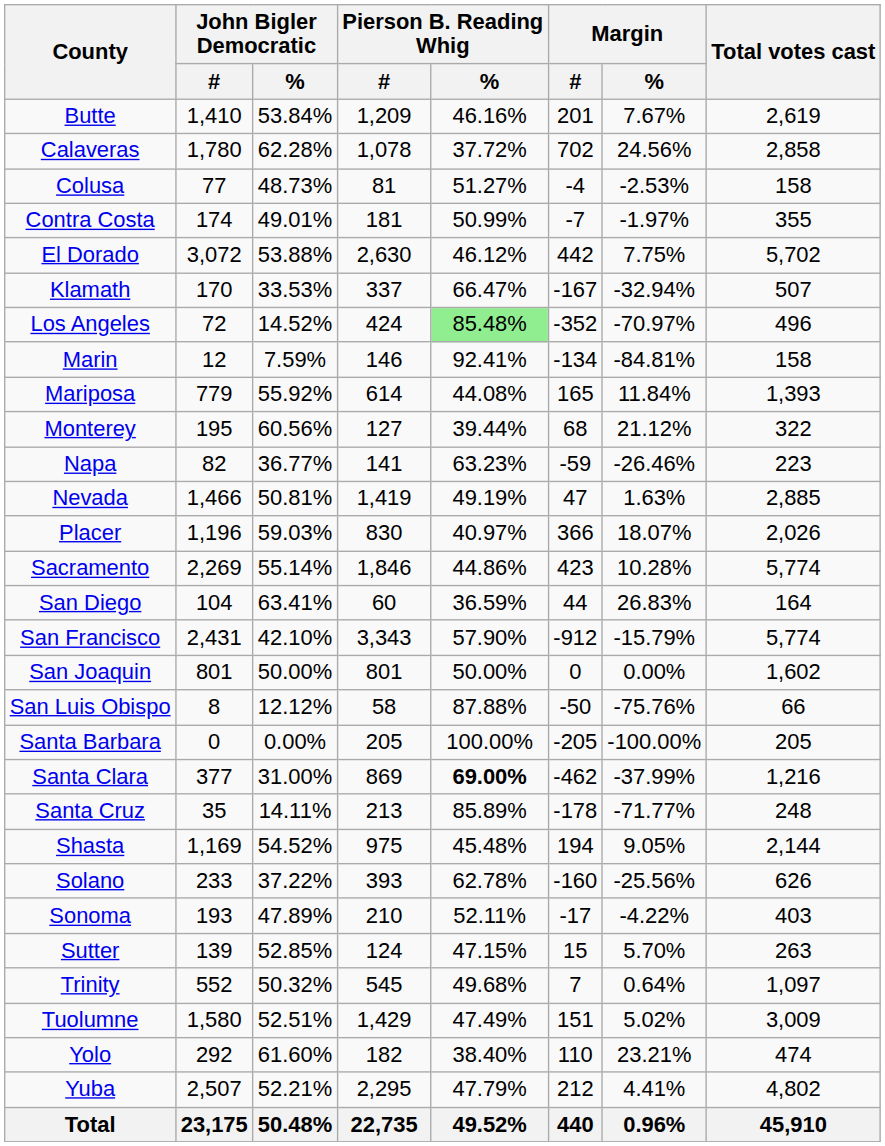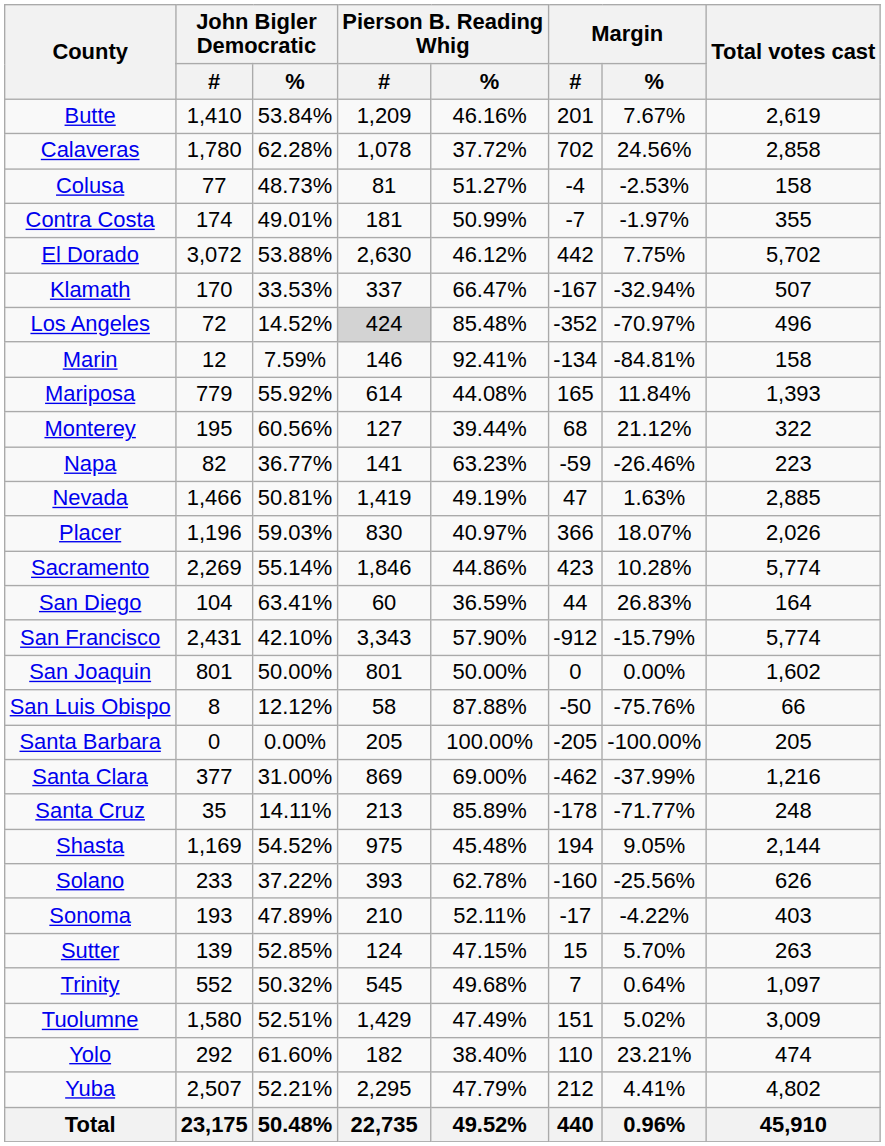Los Angeles | Pierson B. Reading Whig / #: no background -> lightgrey background
Los Angeles | Pierson B. Reading Whig / %: lightgreen background -> no background
Santa Clara | Pierson B. Reading Whig / %: bold -> normal
